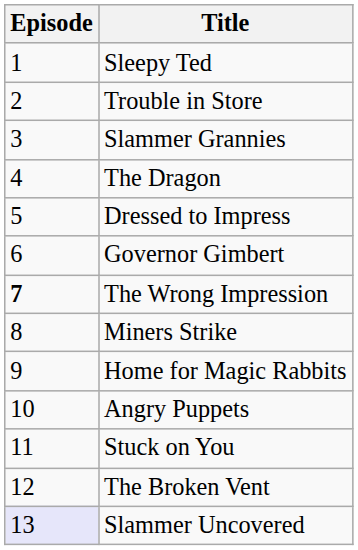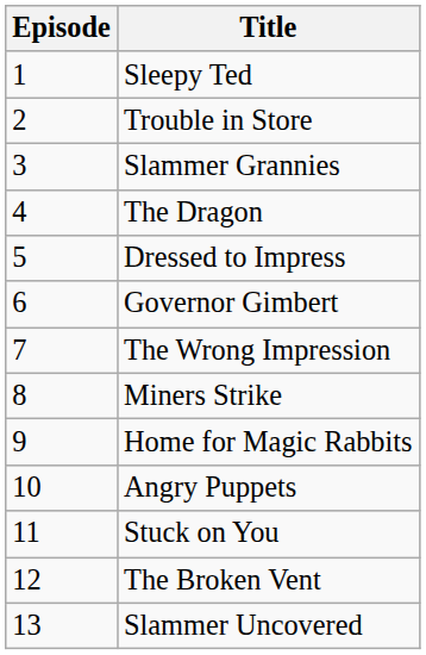The Wrong Impression | Episode: bold -> normal
Slammer Uncovered | Episode: lavender background -> no background
